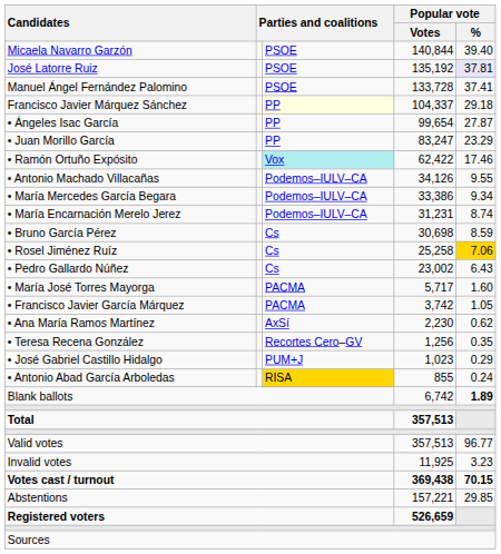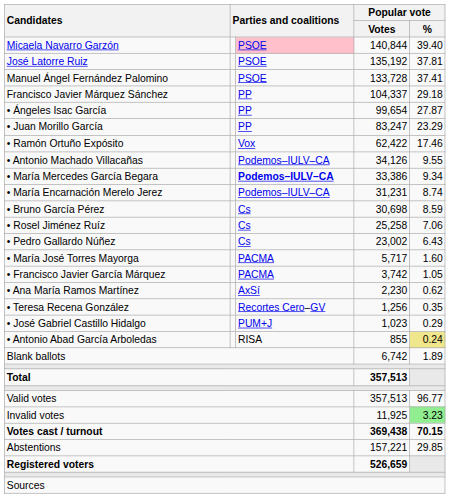Micaela Navarro Garzón | column 3: no background -> pink background
José Latorre Ruiz | Popular vote / %: lavender background -> no background
Francisco Javier Márquez Sánchez | column 3: lightyellow background -> no background
• Ramón Ortuño Expósito | column 3: paleturquoise background -> no background
• María Mercedes García Begara | column 3: normal -> bold
• Rosel Jiménez Ruíz | Popular vote / %: gold background -> no background
• Antonio Abad García Arboledas | column 3: gold background -> no background
• Antonio Abad García Arboledas | Popular vote / %: no background -> khaki background
Blank ballots | Popular vote / %: bold -> normal
Invalid votes | Popular vote / %: no background -> lightgreen background
